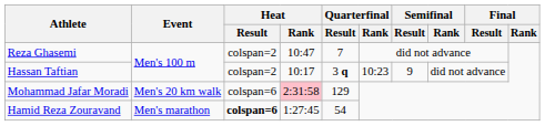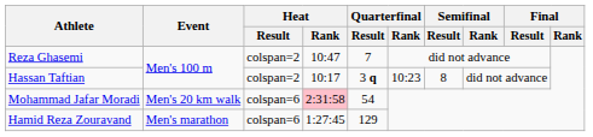Hassan Taftian | Semifinal / Result: 9 -> 8
Mohammad Jafar Moradi | Quarterfinal / Result: 129 -> 54
Hamid Reza Zouravand | Heat / Result: bold -> normal
Hamid Reza Zouravand | Quarterfinal / Result: 54 -> 129
